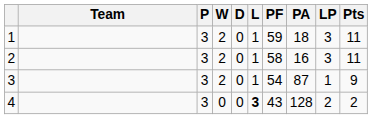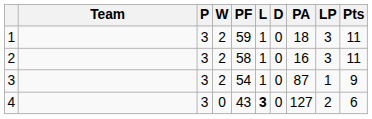columns swapped: D <-> PF
4 | PA: 128 -> 127
4 | Pts: 2 -> 6
